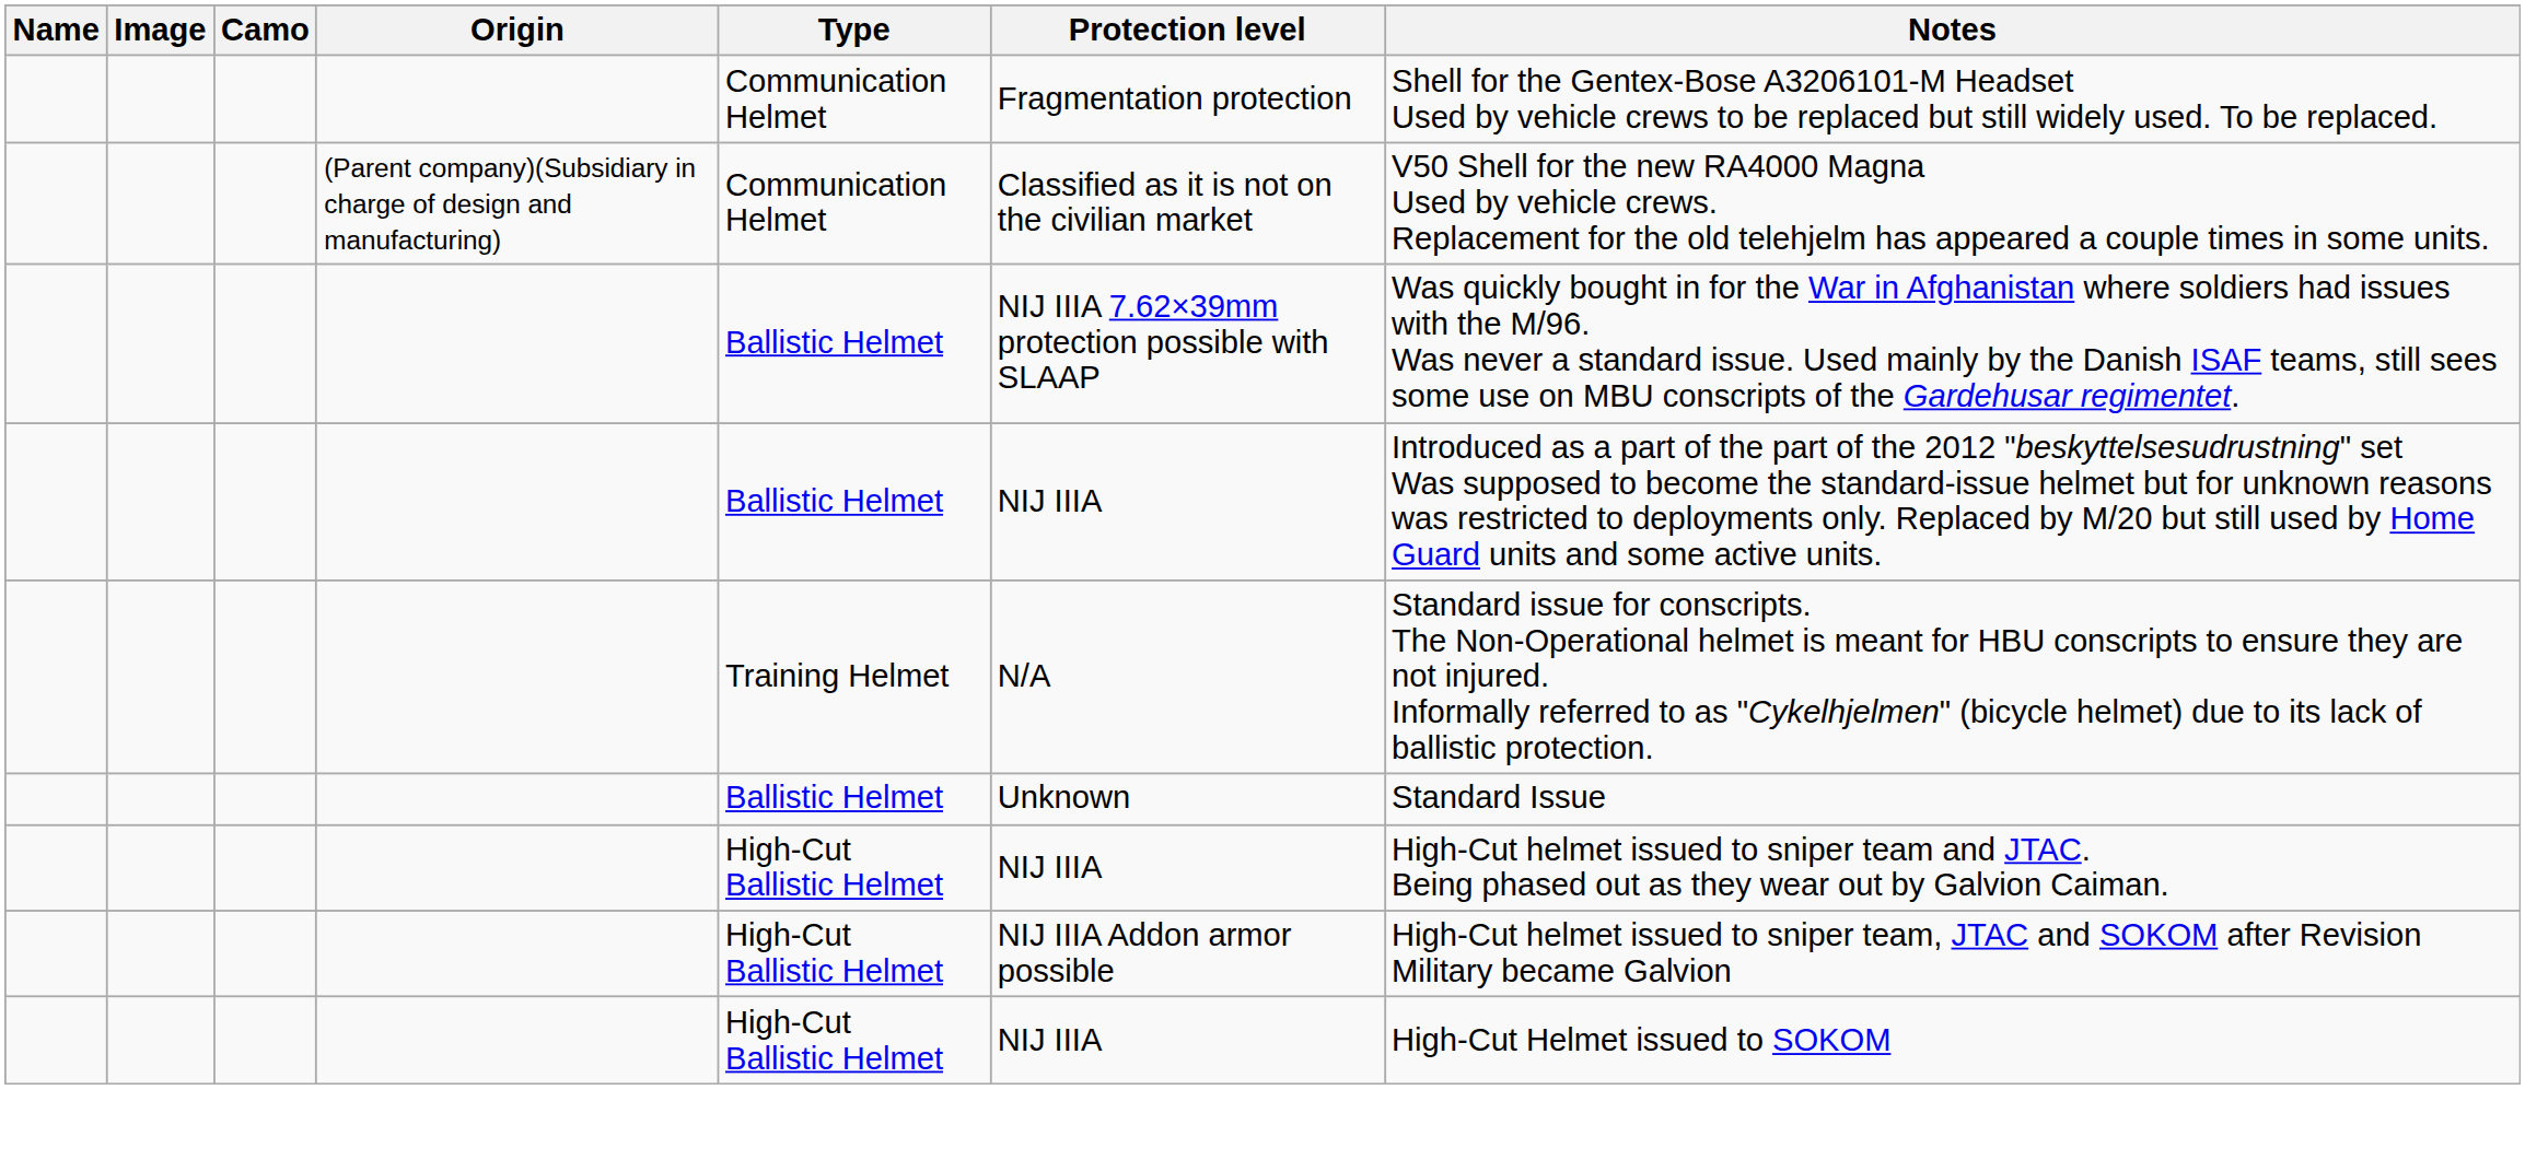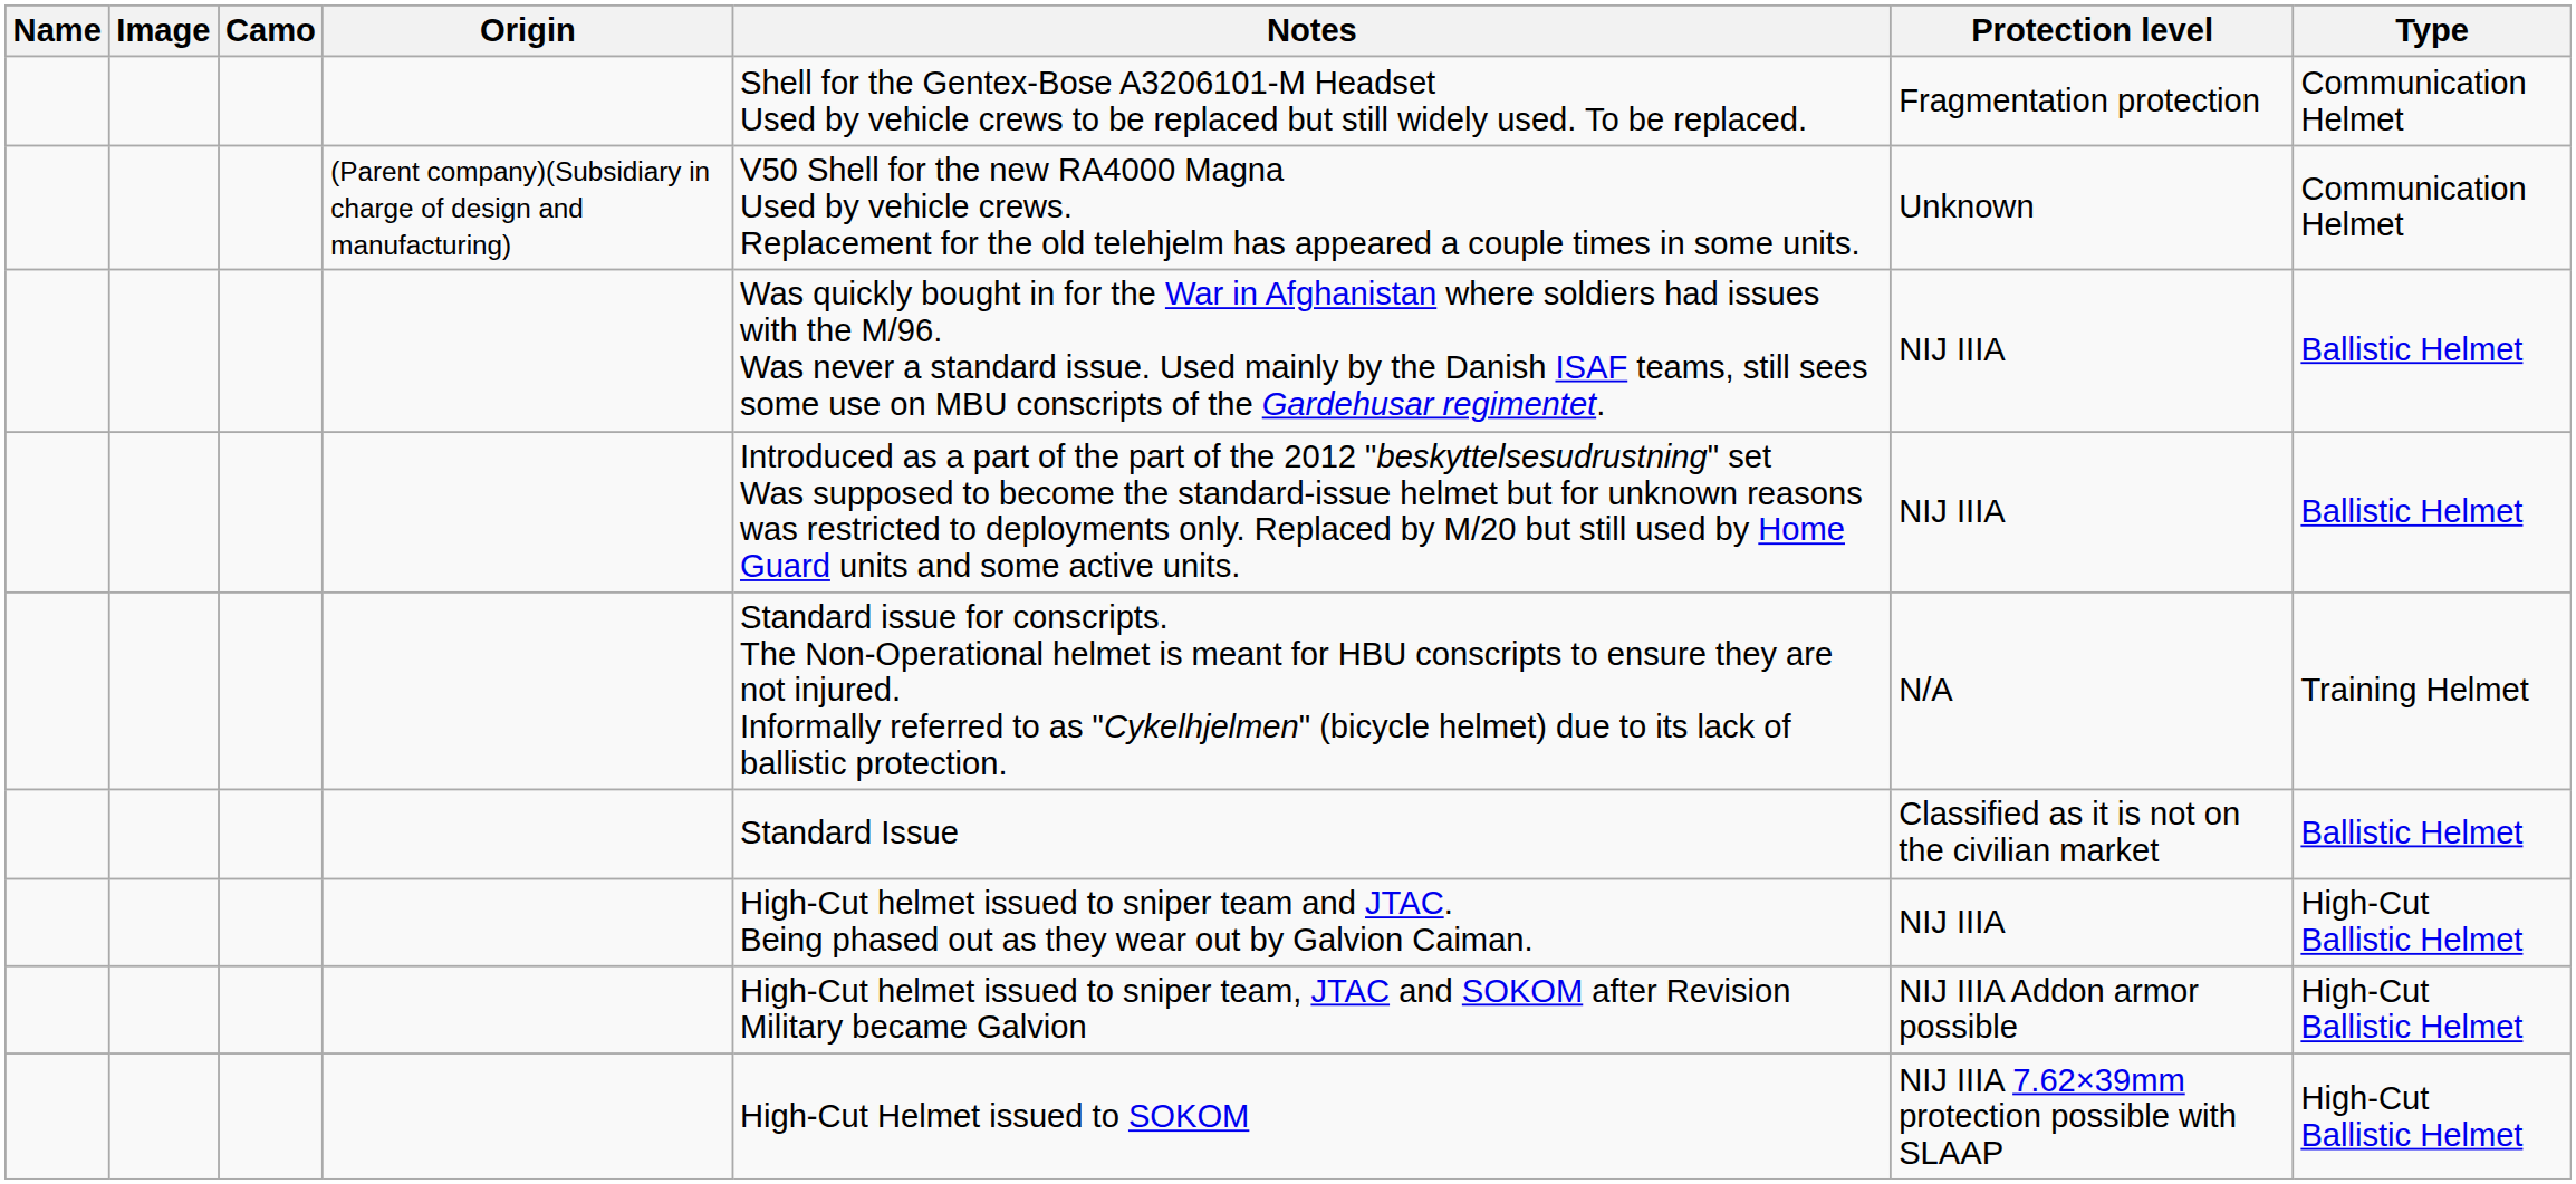columns swapped: Type <-> Notes
row 3 | Protection level: Classified as it is not on the civilian market -> Unknown
row 4 | Protection level: NIJ IIIA 7.62×39mm protection possible with SLAAP -> NIJ IIIA
row 7 | Protection level: Unknown -> Classified as it is not on the civilian market
row 10 | Protection level: NIJ IIIA -> NIJ IIIA 7.62×39mm protection possible with SLAAP
